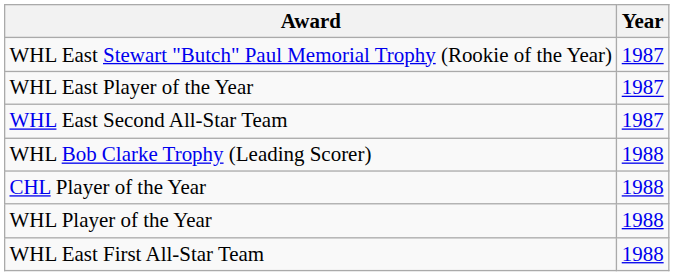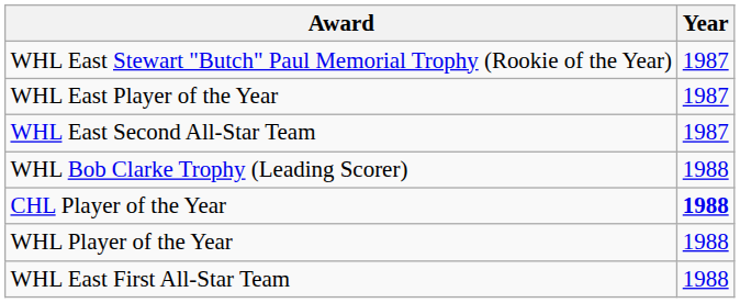CHL Player of the Year | Year: normal -> bold
